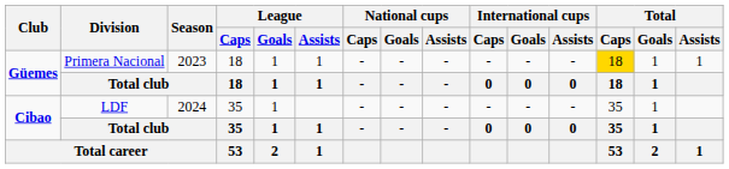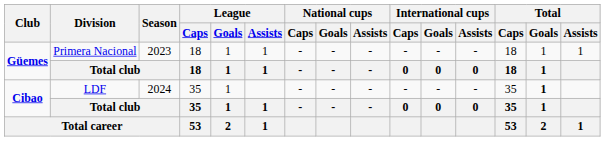Güemes / Primera Nacional | Total / Caps: gold background -> no background
Cibao / LDF | Total / Goals: normal -> bold
